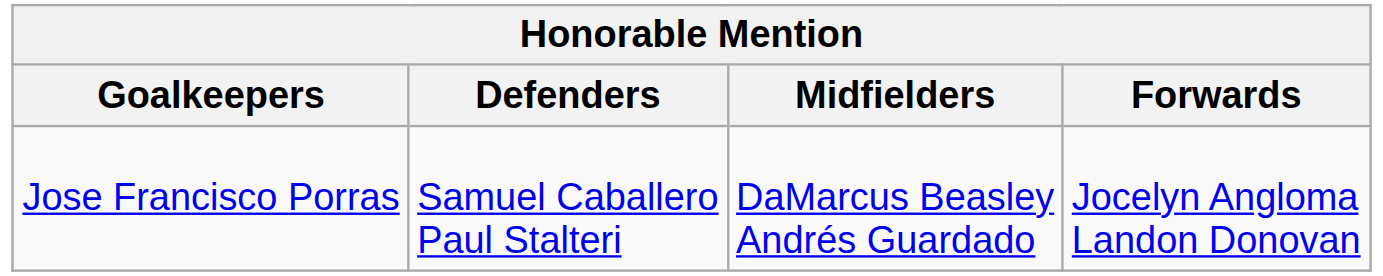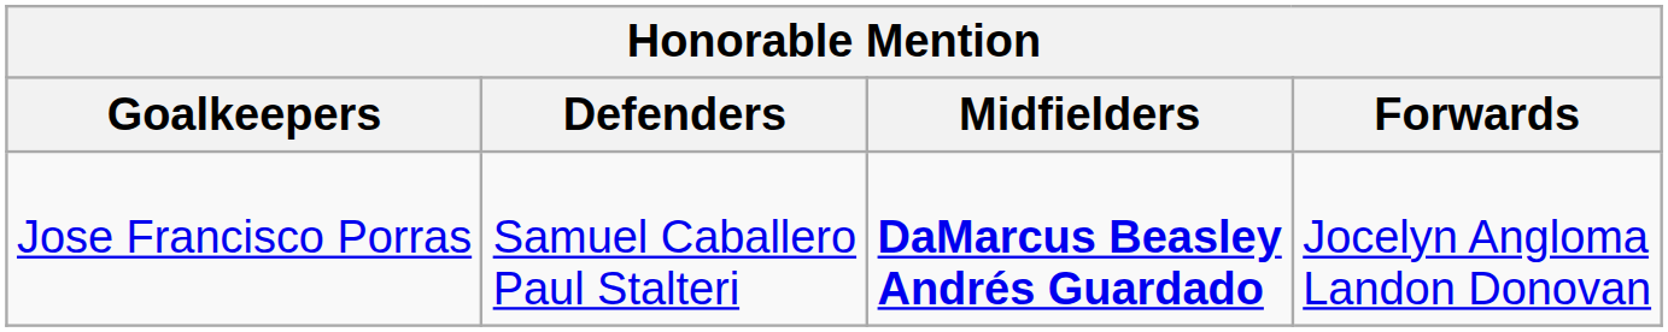Jose Francisco Porras | Midfielders: normal -> bold
